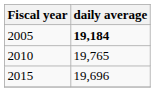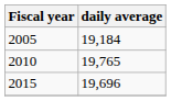2005 | daily average: bold -> normal
